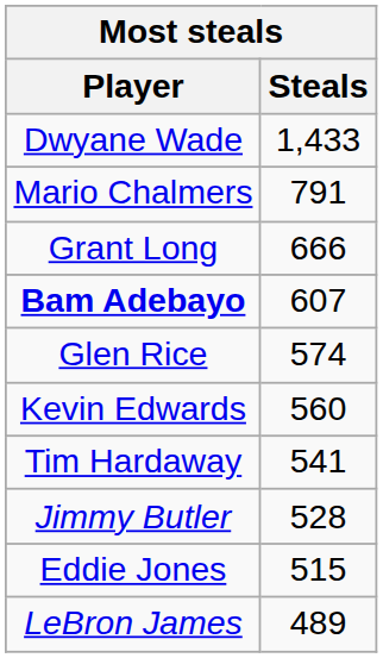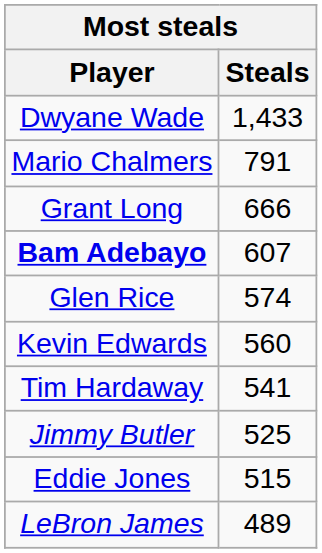Jimmy Butler | Steals: 528 -> 525
